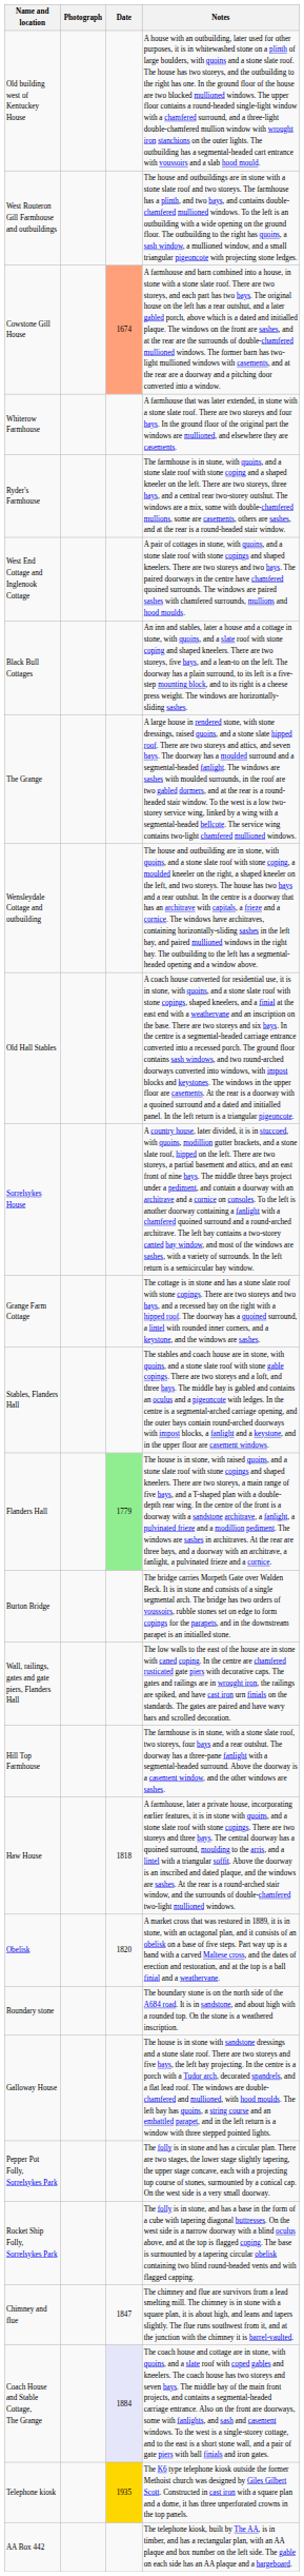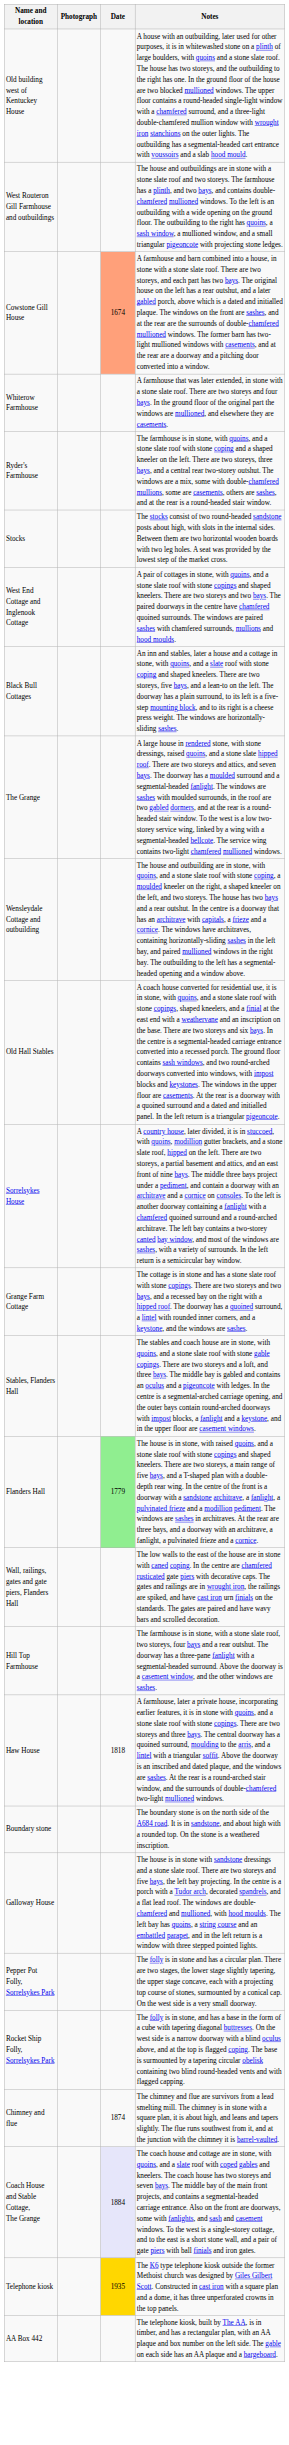+ row: Stocks | The stocks consist of two round-headed sandstone posts about high, with slots in the internal sides. Between them are two horizontal wooden boards with two leg holes. A seat was provided by the lowest step of the market cross.
- row: Burton Bridge | The bridge carries Morpeth Gate over Walden Beck. It is in stone and consists of a single segmental arch. The bridge has two orders of voussoirs, rubble stones set on edge to form copings for the parapets, and in the downstream parapet is an initialled stone.
- row: Obelisk | 1820 | A market cross that was restored in 1889, it is in stone, with an octagonal plan, and it consists of an obelisk on a base of five steps. Part way up is a band with a carved Maltese cross, and the dates of erection and restoration, and at the top is a ball finial and a weathervane.
Chimney and flue | Date: 1847 -> 1874
